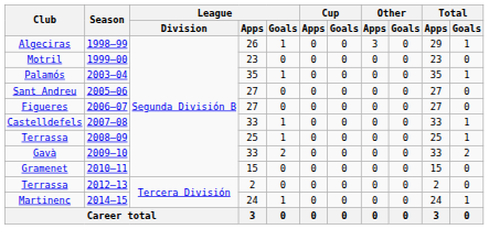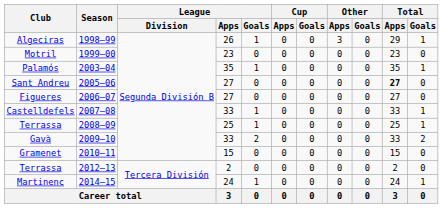Sant Andreu | Total / Apps: normal -> bold
